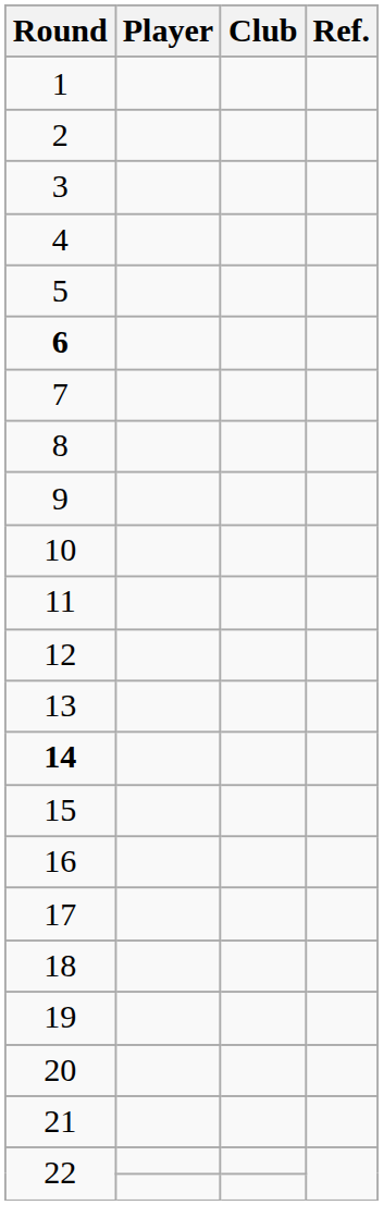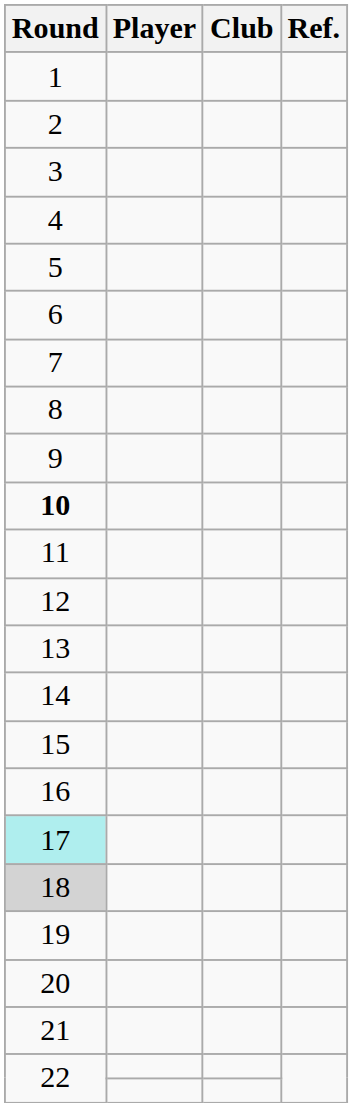6 | Round: bold -> normal
10 | Round: normal -> bold
14 | Round: bold -> normal
17 | Round: no background -> paleturquoise background
18 | Round: no background -> lightgrey background
